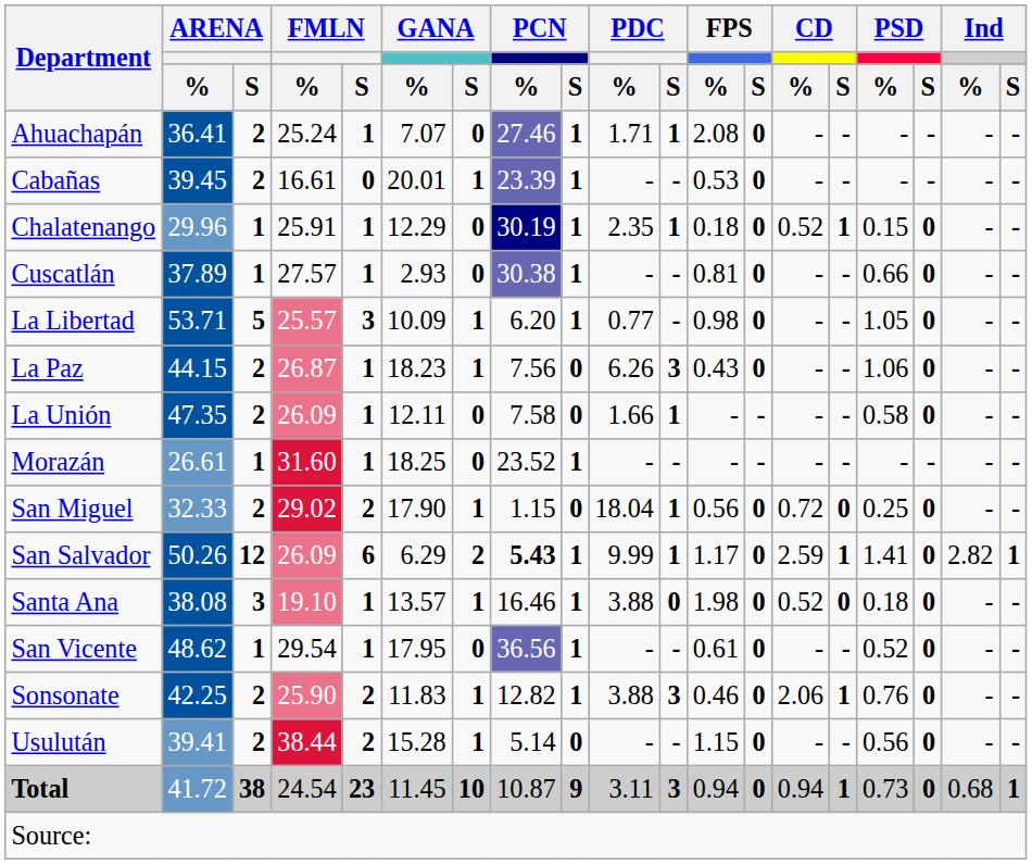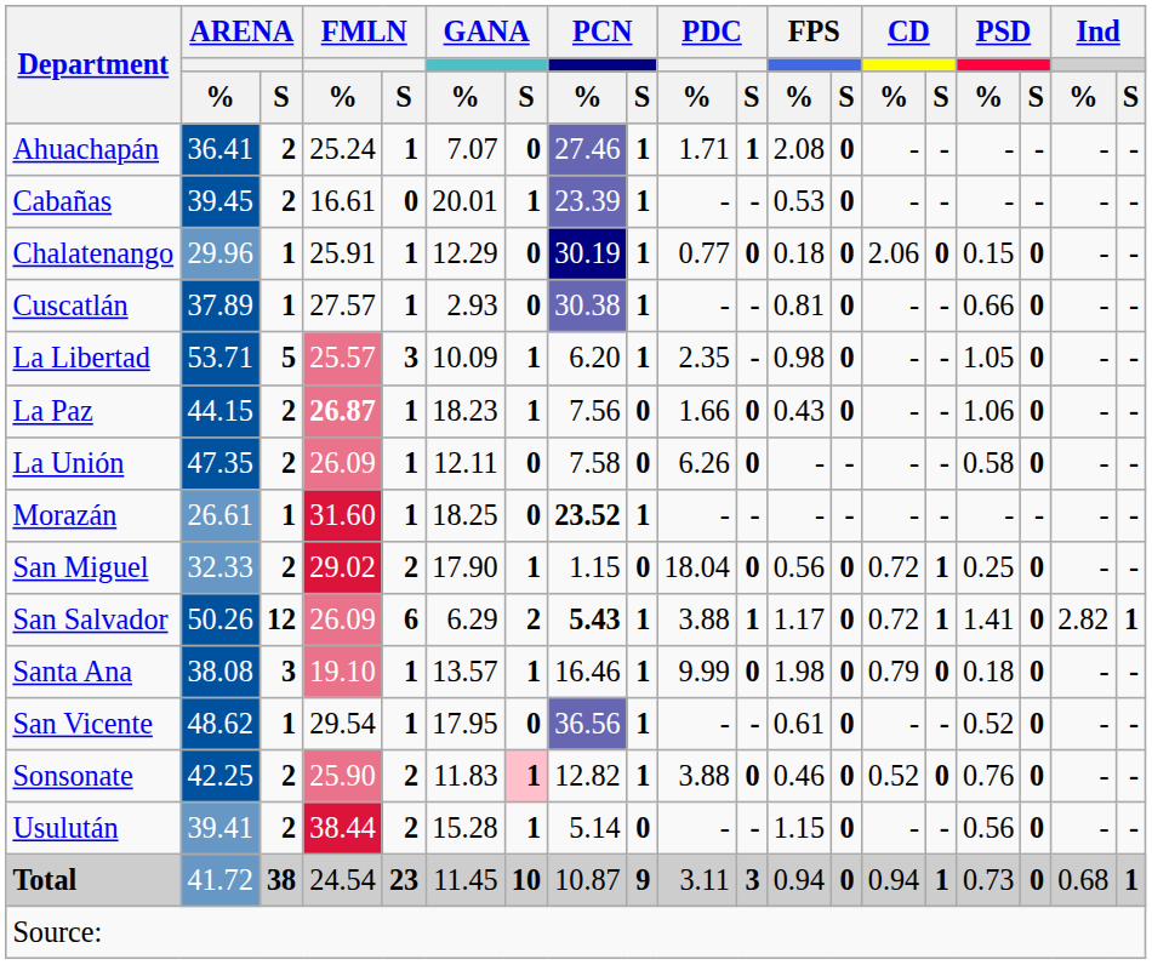Chalatenango | PDC / %: 2.35 -> 0.77
Chalatenango | PDC / S: 1 -> 0
Chalatenango | CD / %: 0.52 -> 2.06
Chalatenango | CD / S: 1 -> 0
La Libertad | PDC / %: 0.77 -> 2.35
La Paz | FMLN / %: normal -> bold
La Paz | PDC / %: 6.26 -> 1.66
La Paz | PDC / S: 3 -> 0
La Unión | PDC / %: 1.66 -> 6.26
La Unión | PDC / S: 1 -> 0
Morazán | PCN / %: normal -> bold
San Miguel | PDC / S: 1 -> 0
San Miguel | CD / S: 0 -> 1
San Salvador | PDC / %: 9.99 -> 3.88
San Salvador | CD / %: 2.59 -> 0.72
Santa Ana | PDC / %: 3.88 -> 9.99
Santa Ana | CD / %: 0.52 -> 0.79
Sonsonate | GANA / S: no background -> pink background
Sonsonate | PDC / S: 3 -> 0
Sonsonate | CD / %: 2.06 -> 0.52
Sonsonate | CD / S: 1 -> 0
